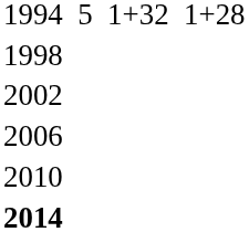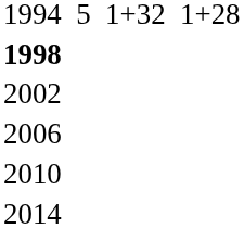1998 | column 1: normal -> bold
2014 | column 1: bold -> normal
